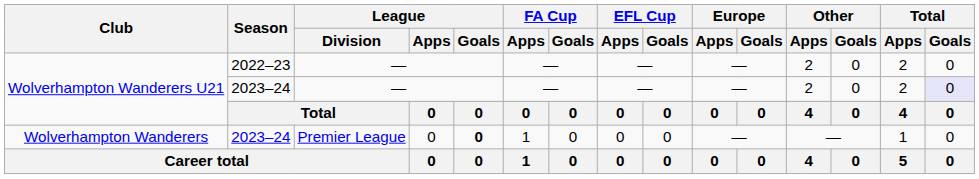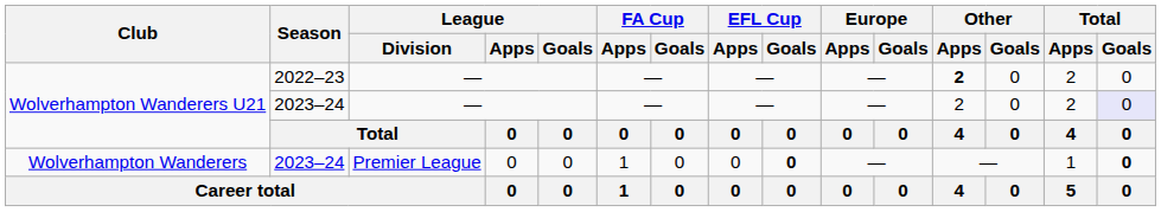Wolverhampton Wanderers U21 / 2022–23 | Other / Apps: normal -> bold
Wolverhampton Wanderers | League / Goals: bold -> normal
Wolverhampton Wanderers | EFL Cup / Goals: normal -> bold
Wolverhampton Wanderers | Total / Goals: normal -> bold
